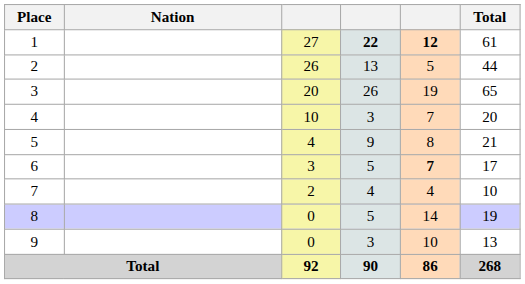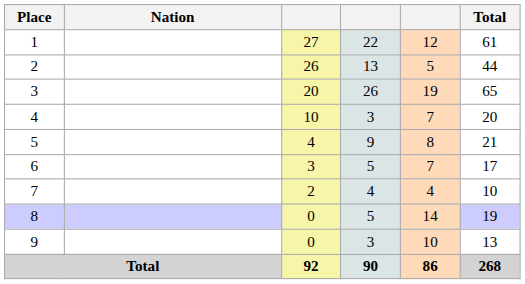1 | column 4: bold -> normal
1 | column 5: bold -> normal
6 | column 5: bold -> normal
